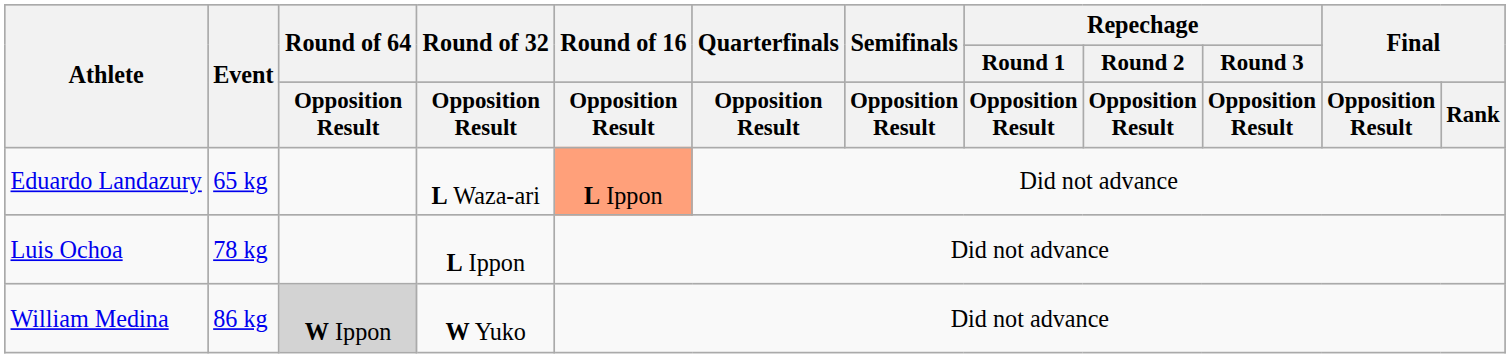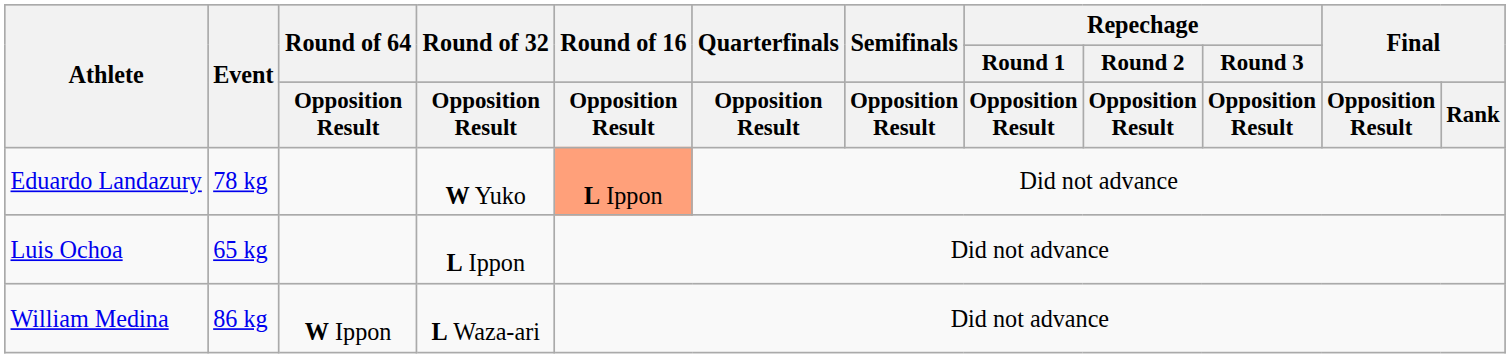Eduardo Landazury | Event: 65 kg -> 78 kg
Eduardo Landazury | Round of 32 / Opposition Result: L Waza-ari -> W Yuko
Luis Ochoa | Event: 78 kg -> 65 kg
William Medina | Round of 64 / Opposition Result: lightgrey background -> no background
William Medina | Round of 32 / Opposition Result: W Yuko -> L Waza-ari
